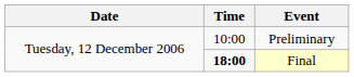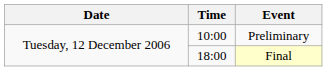Final | Time: bold -> normal
